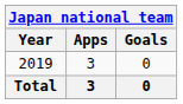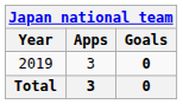2019 | Goals: normal -> bold
